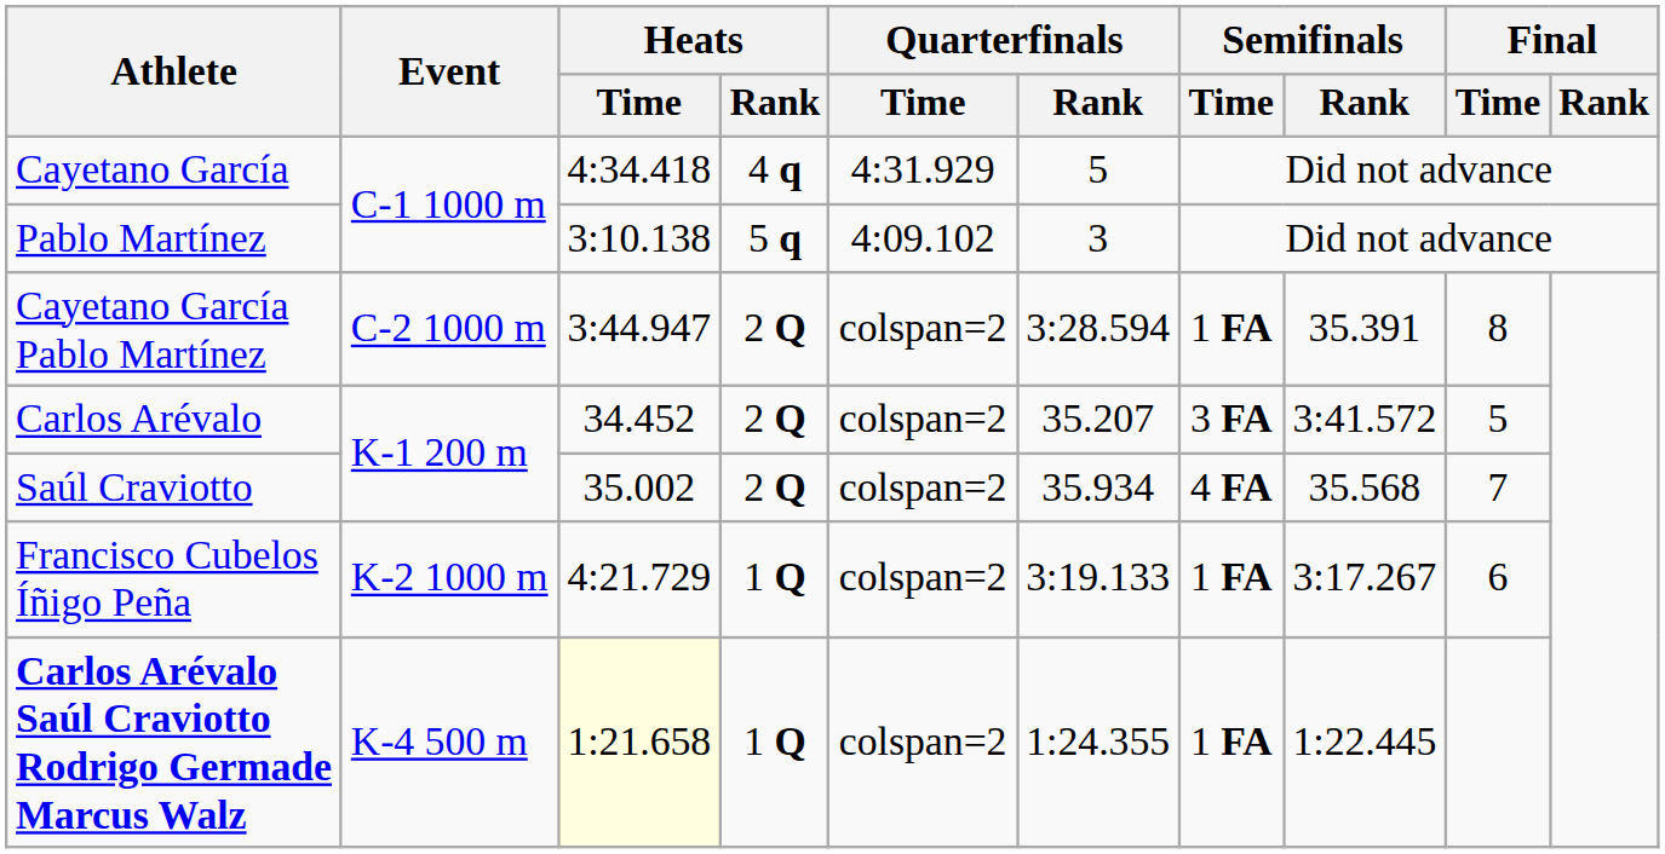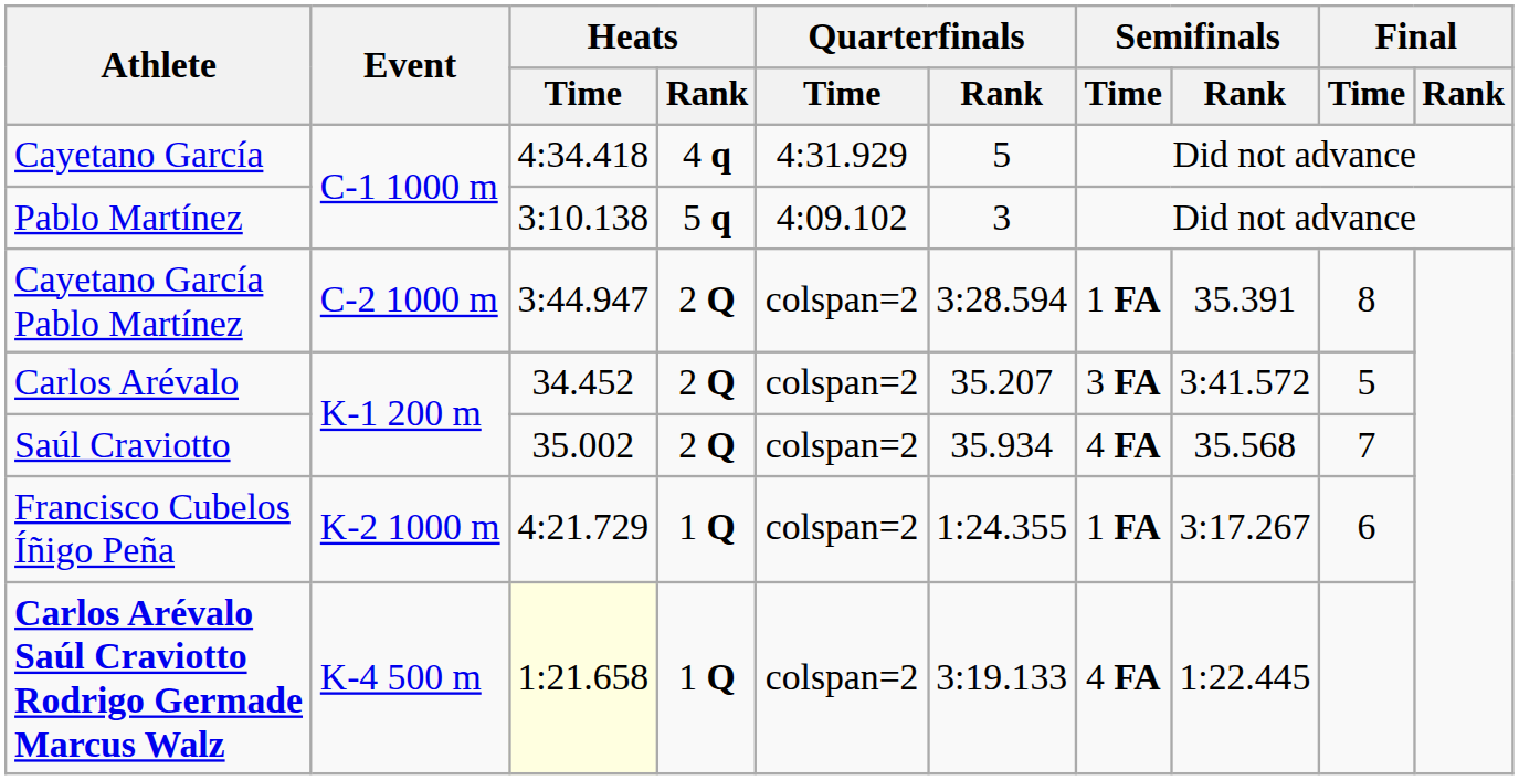Francisco Cubelos Íñigo Peña | Quarterfinals / Rank: 3:19.133 -> 1:24.355
Carlos Arévalo Saúl Craviotto Rodrigo Germade Marcus Walz | Quarterfinals / Rank: 1:24.355 -> 3:19.133
Carlos Arévalo Saúl Craviotto Rodrigo Germade Marcus Walz | Semifinals / Time: 1 FA -> 4 FA
